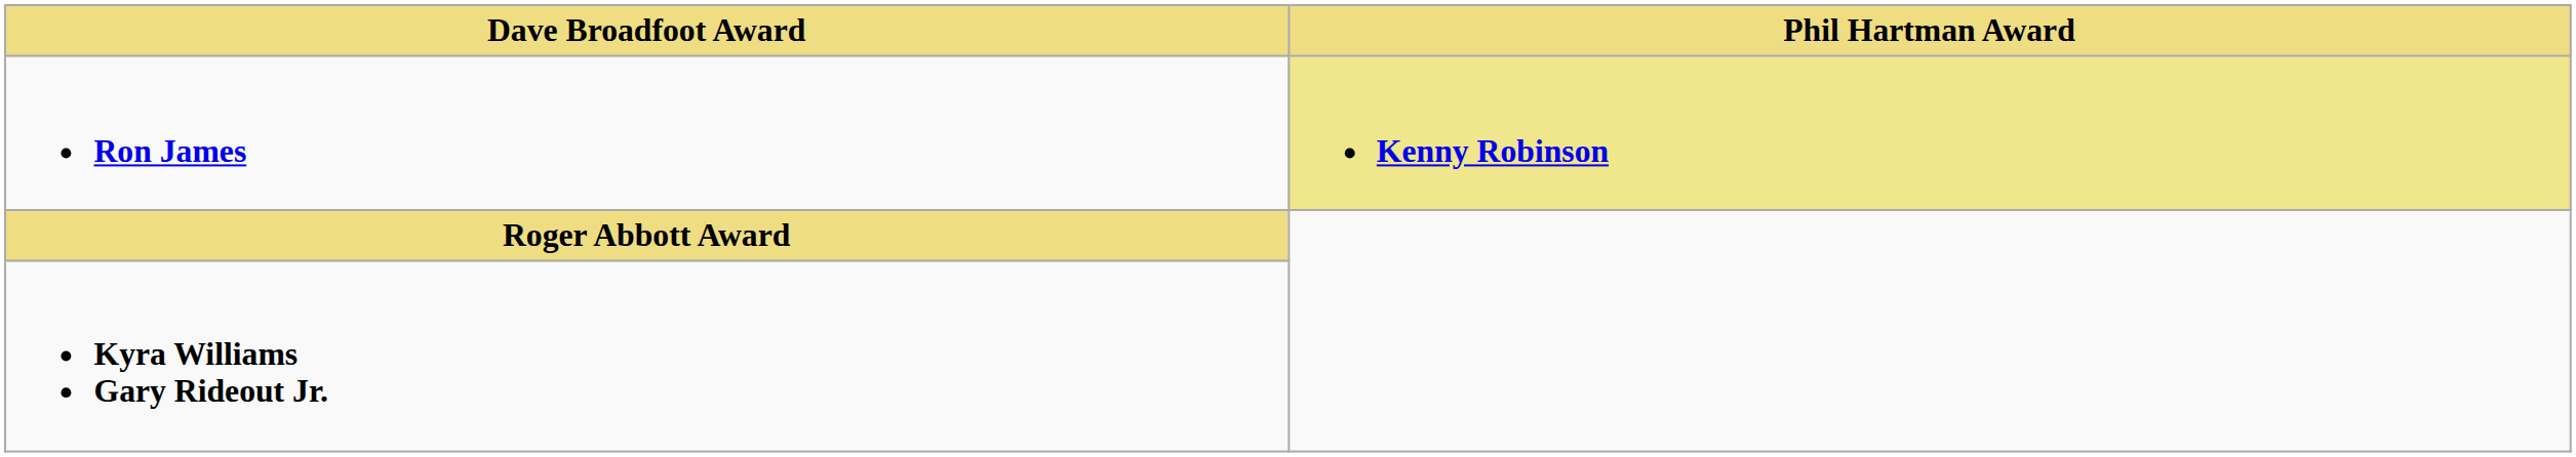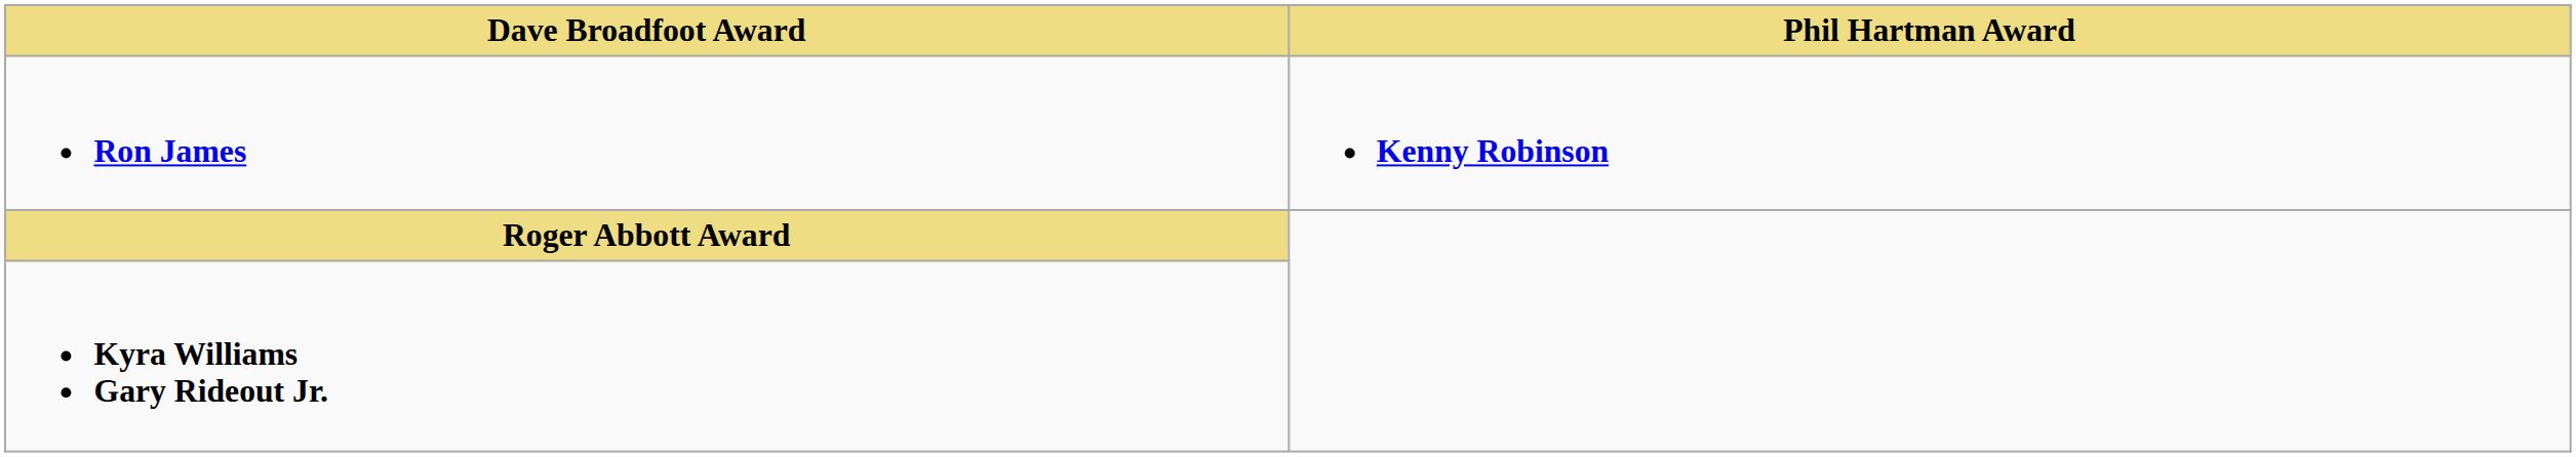Ron James | Phil Hartman Award: khaki background -> no background
